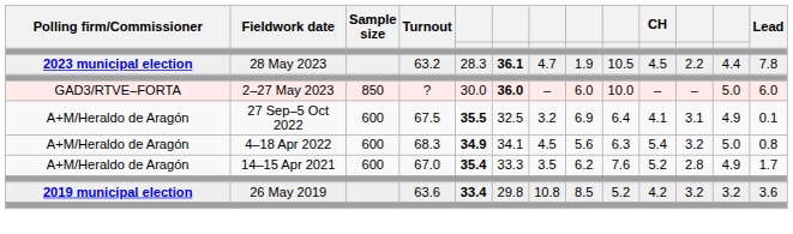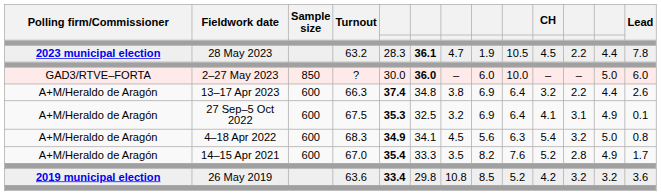+ row: A+M/Heraldo de Aragón | 13–17 Apr 2023 | 600 | 66.3 | 37.4 | 34.8 | 3.8 | 6.9 | 6.4 | 3.2 | 2.2 | 4.4 | 2.6
27 Sep–5 Oct 2022 | column 5: 35.5 -> 35.3
14–15 Apr 2021 | column 8: 6.2 -> 8.2
